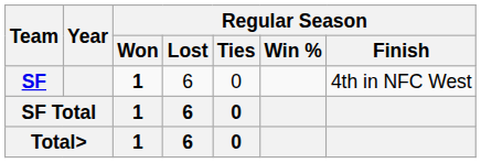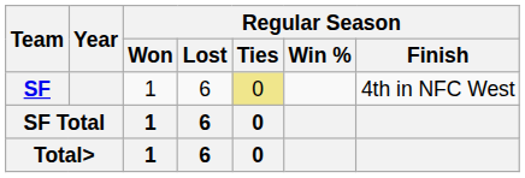SF | Regular Season / Won: bold -> normal
SF | Regular Season / Ties: no background -> khaki background
